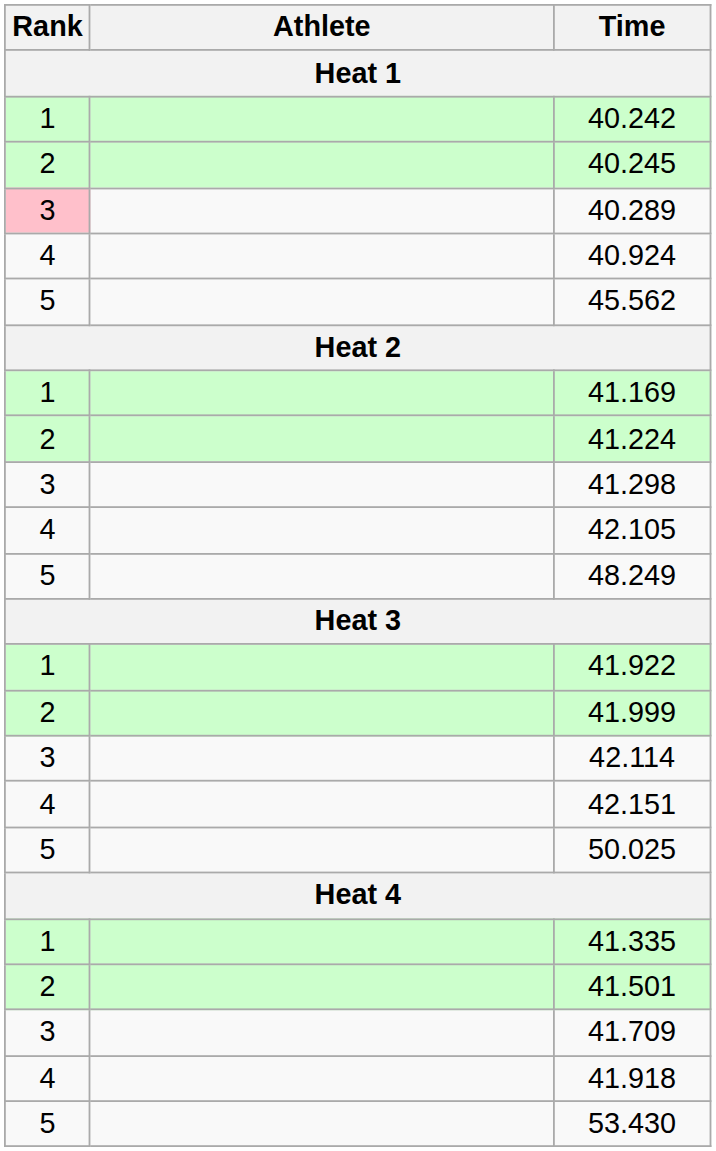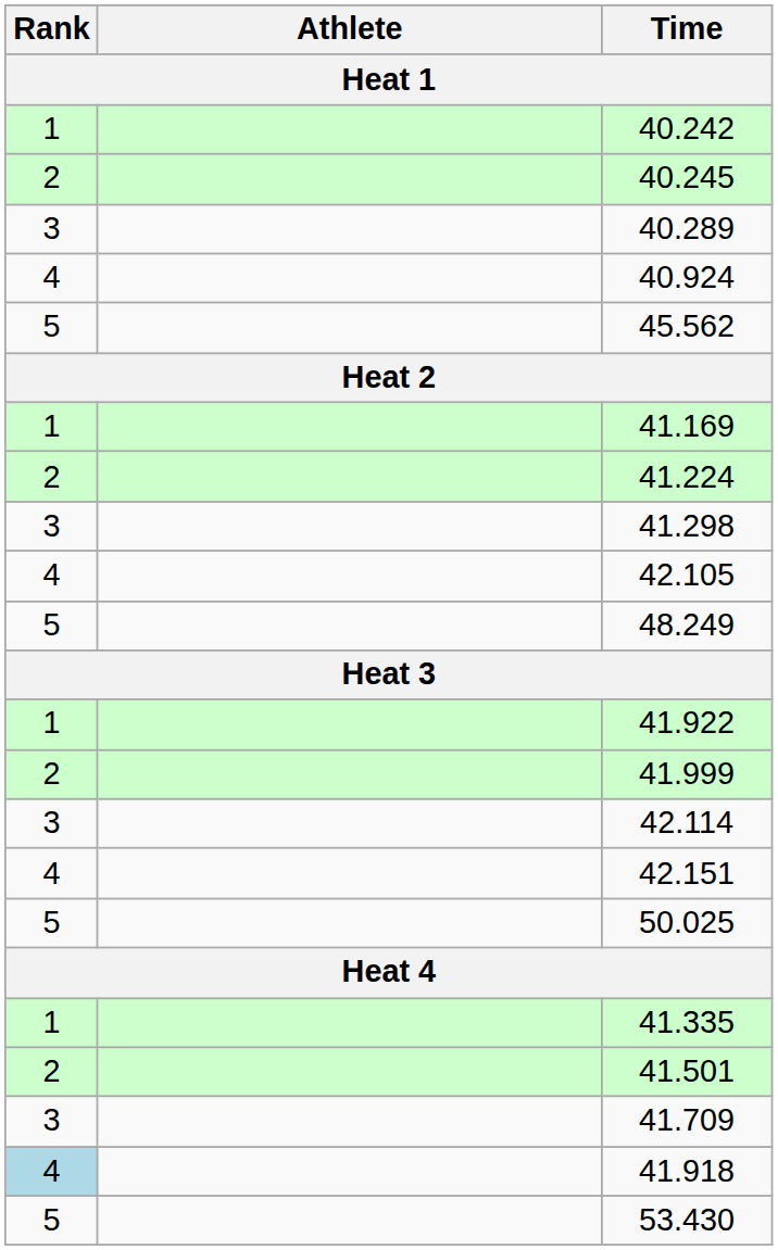40.289 | Rank: pink background -> no background
41.918 | Rank: no background -> lightblue background
